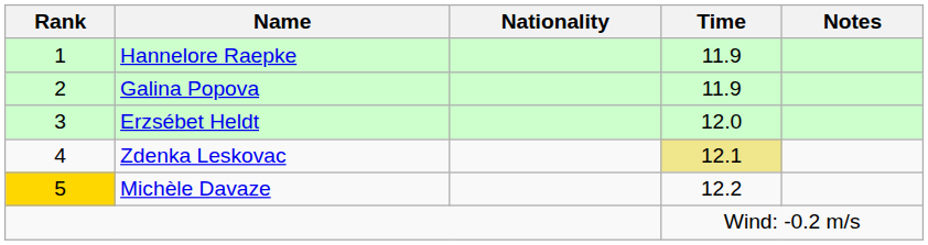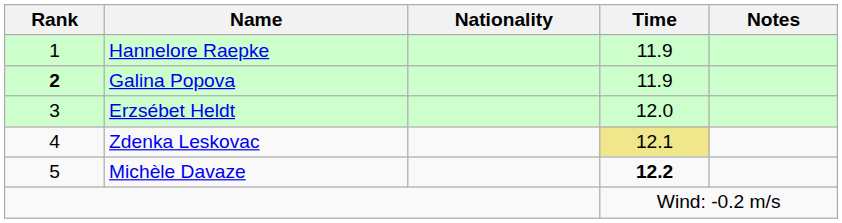Galina Popova | Rank: normal -> bold
Michèle Davaze | Rank: gold background -> no background
Michèle Davaze | Time: normal -> bold
